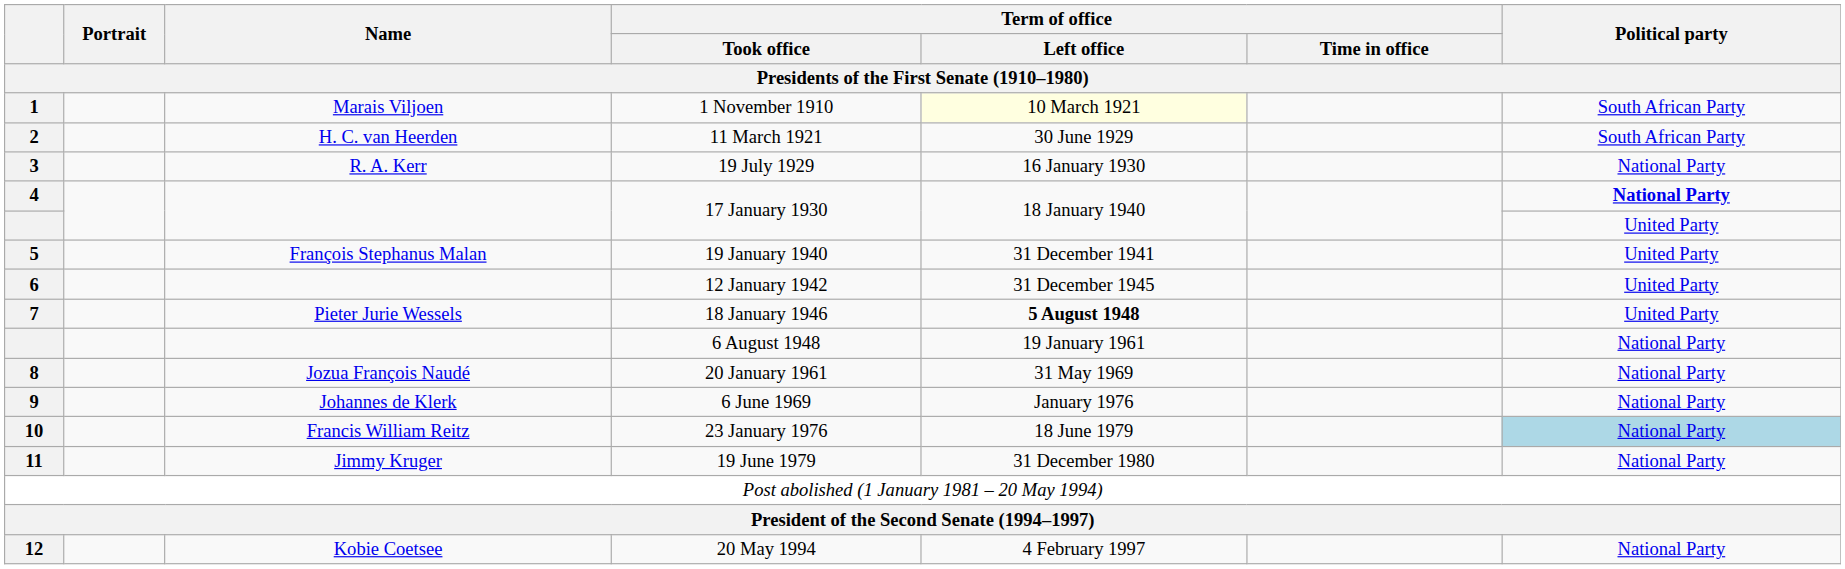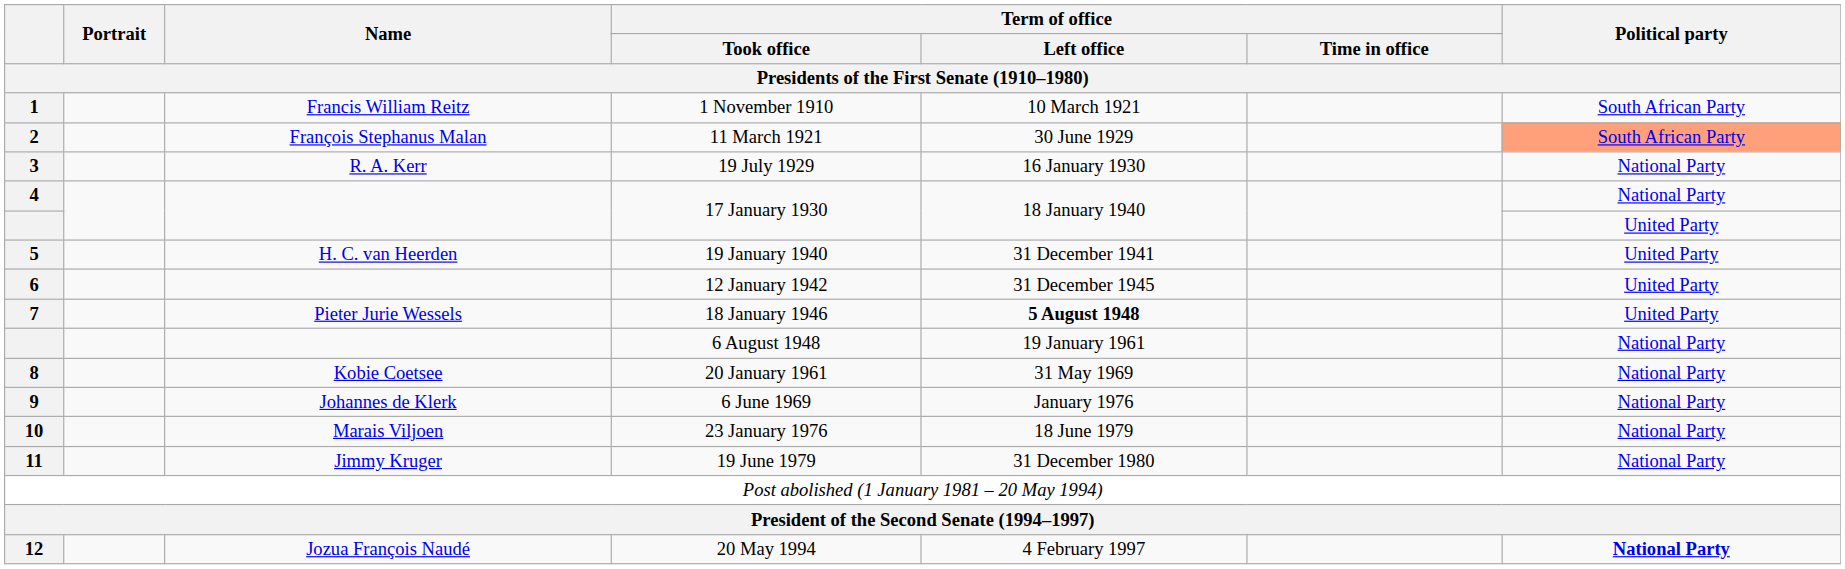1 November 1910 | Name: Marais Viljoen -> Francis William Reitz
1 November 1910 | Term of office / Left office: lightyellow background -> no background
11 March 1921 | Name: H. C. van Heerden -> François Stephanus Malan
11 March 1921 | Political party: no background -> lightsalmon background
4 / 17 January 1930 | Political party: bold -> normal
19 January 1940 | Name: François Stephanus Malan -> H. C. van Heerden
20 January 1961 | Name: Jozua François Naudé -> Kobie Coetsee
23 January 1976 | Name: Francis William Reitz -> Marais Viljoen
23 January 1976 | Political party: lightblue background -> no background
20 May 1994 | Name: Kobie Coetsee -> Jozua François Naudé
20 May 1994 | Political party: normal -> bold
